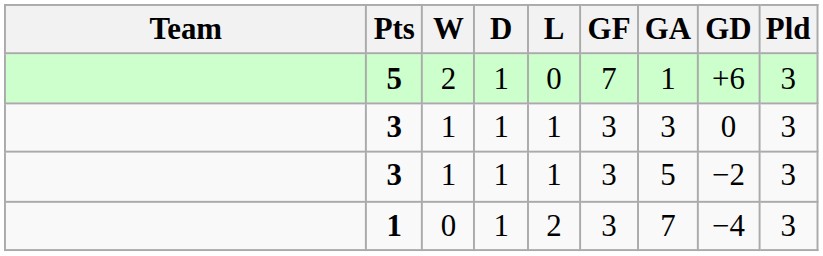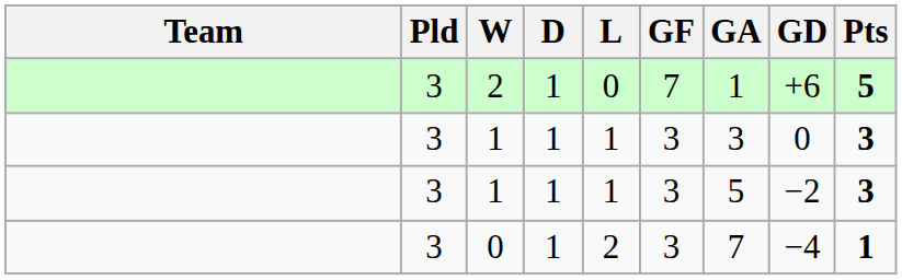columns swapped: Pld <-> Pts
